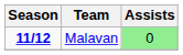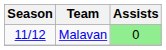Malavan | Season: bold -> normal
